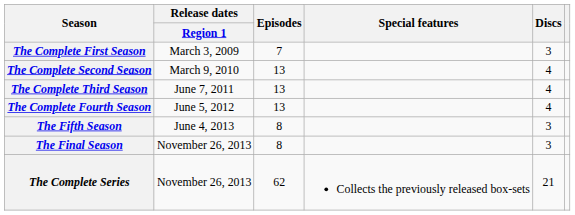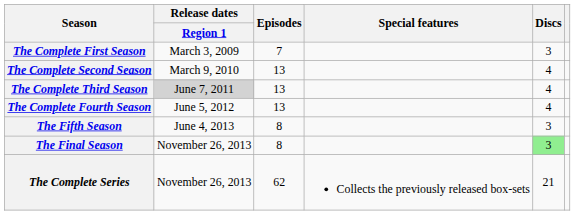The Complete Third Season | Release dates / Region 1: no background -> lightgrey background
The Final Season | Discs: no background -> lightgreen background
